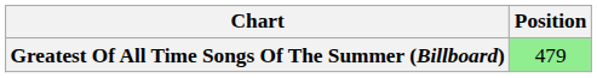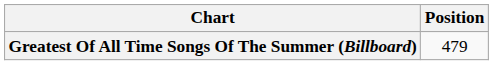row 2 | Position: lightgreen background -> no background
